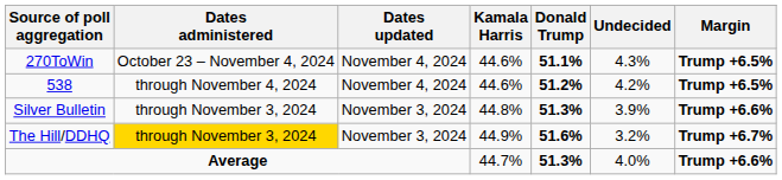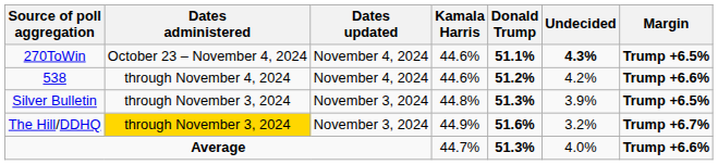270ToWin | Undecided: normal -> bold
538 | Margin: Trump +6.5% -> Trump +6.6%
Silver Bulletin | Margin: Trump +6.6% -> Trump +6.5%
